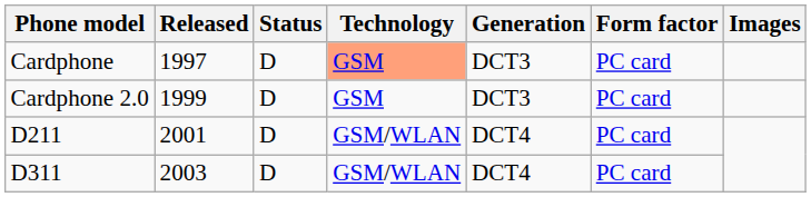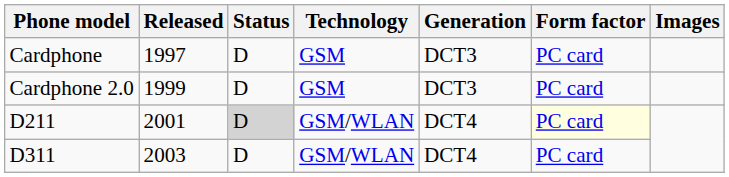Cardphone | Technology: lightsalmon background -> no background
D211 | Status: no background -> lightgrey background
D211 | Form factor: no background -> lightyellow background
